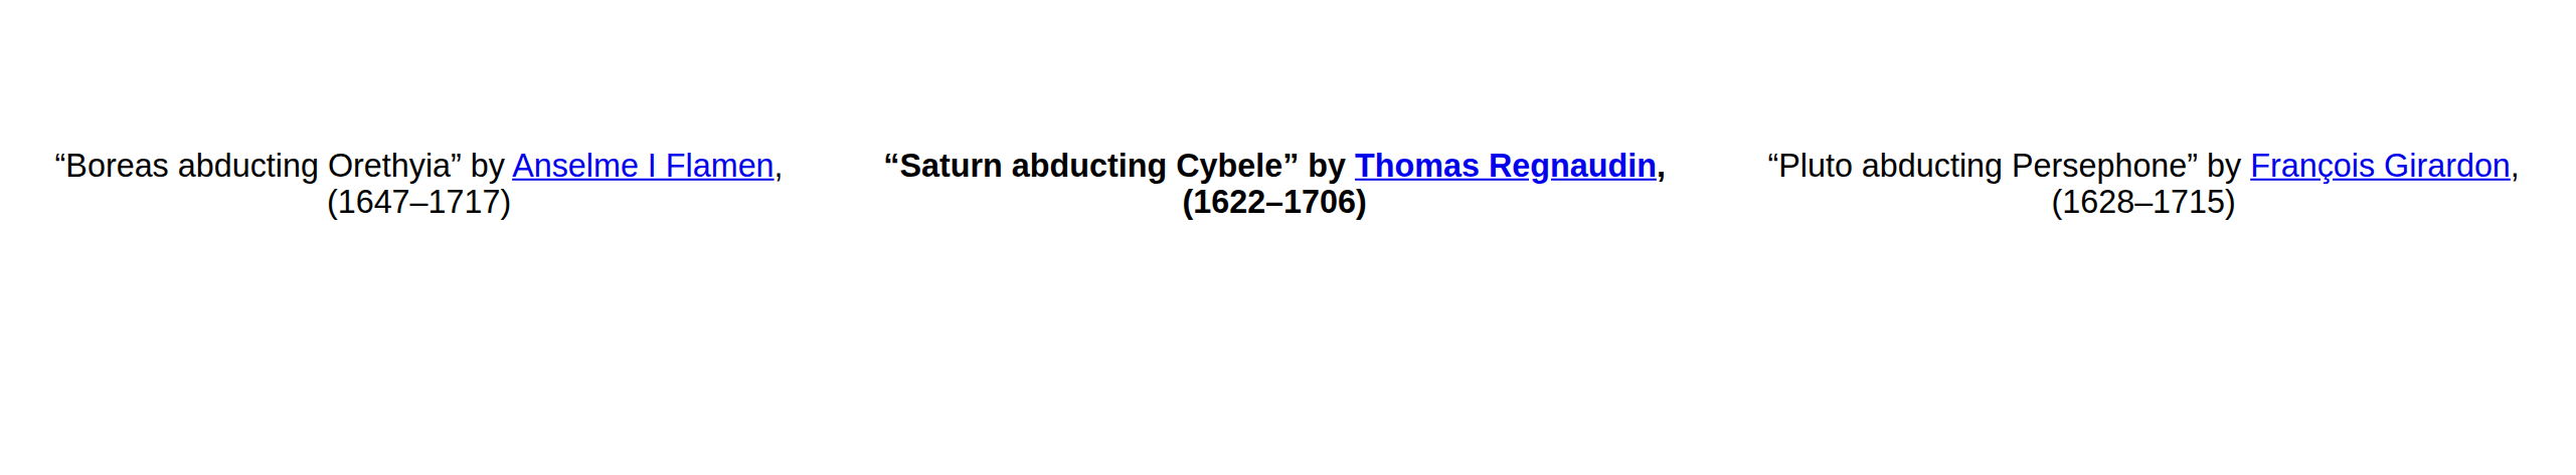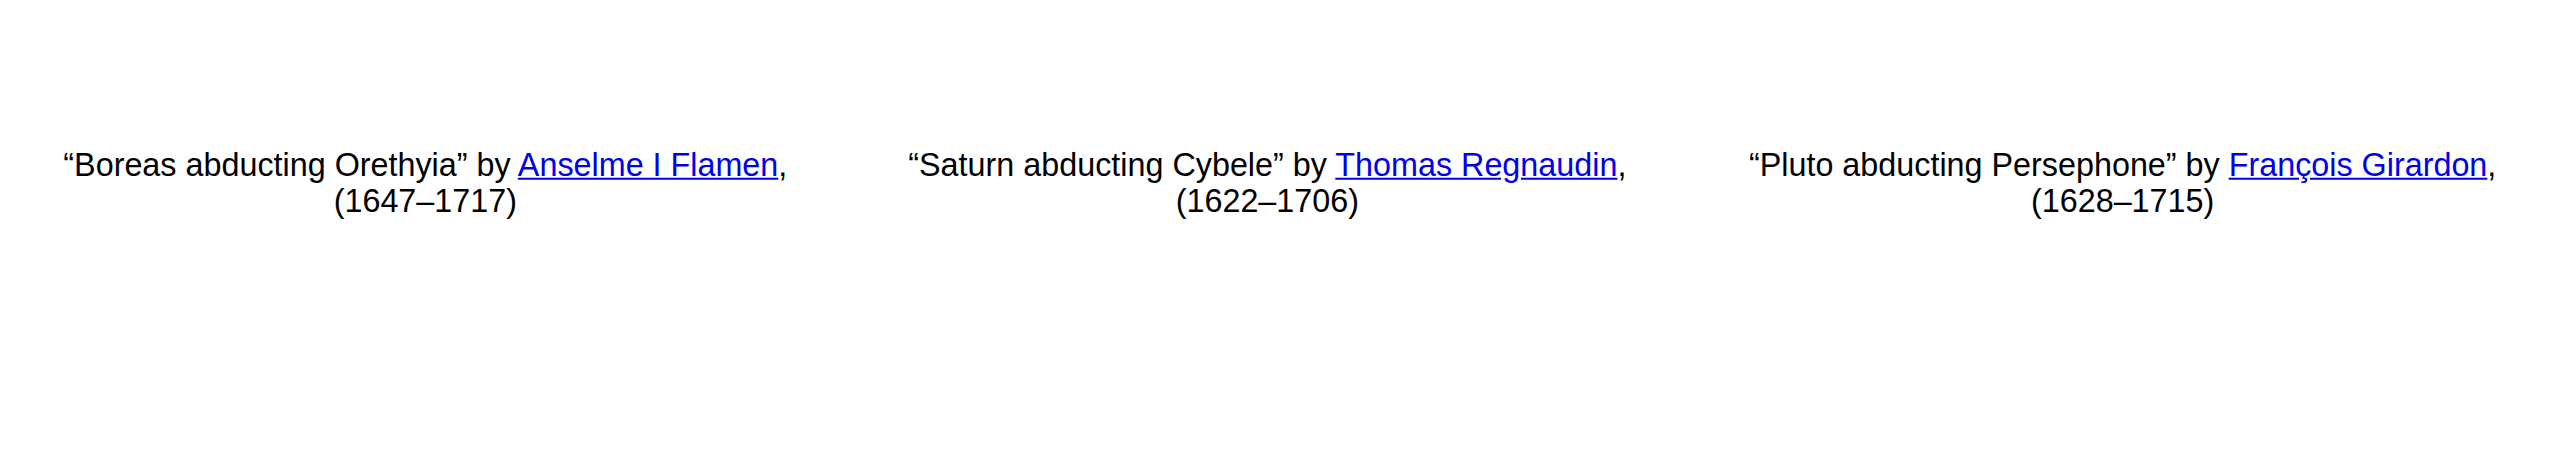“Boreas abducting Orethyia” by Anselme I Flamen, (1647–1717) | column 2: bold -> normal
